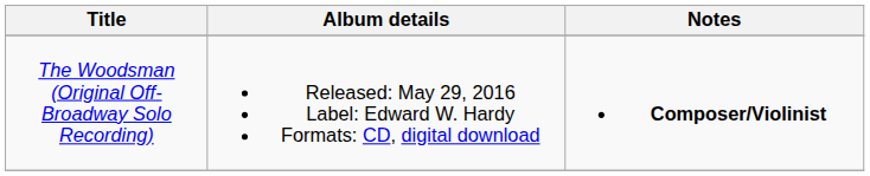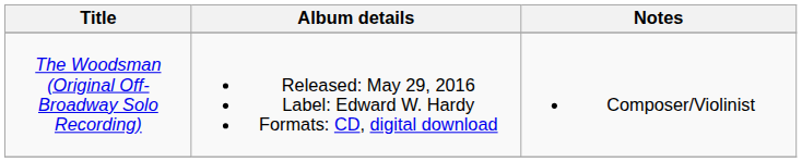The Woodsman (Original Off-Broadway Solo Recording) | Notes: bold -> normal
